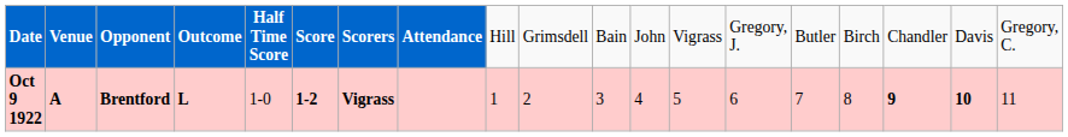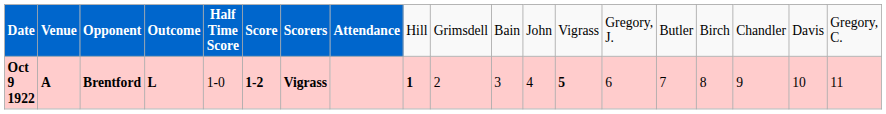Oct 9 1922 | column 9: normal -> bold
Oct 9 1922 | column 13: normal -> bold
Oct 9 1922 | column 17: bold -> normal
Oct 9 1922 | column 18: bold -> normal
